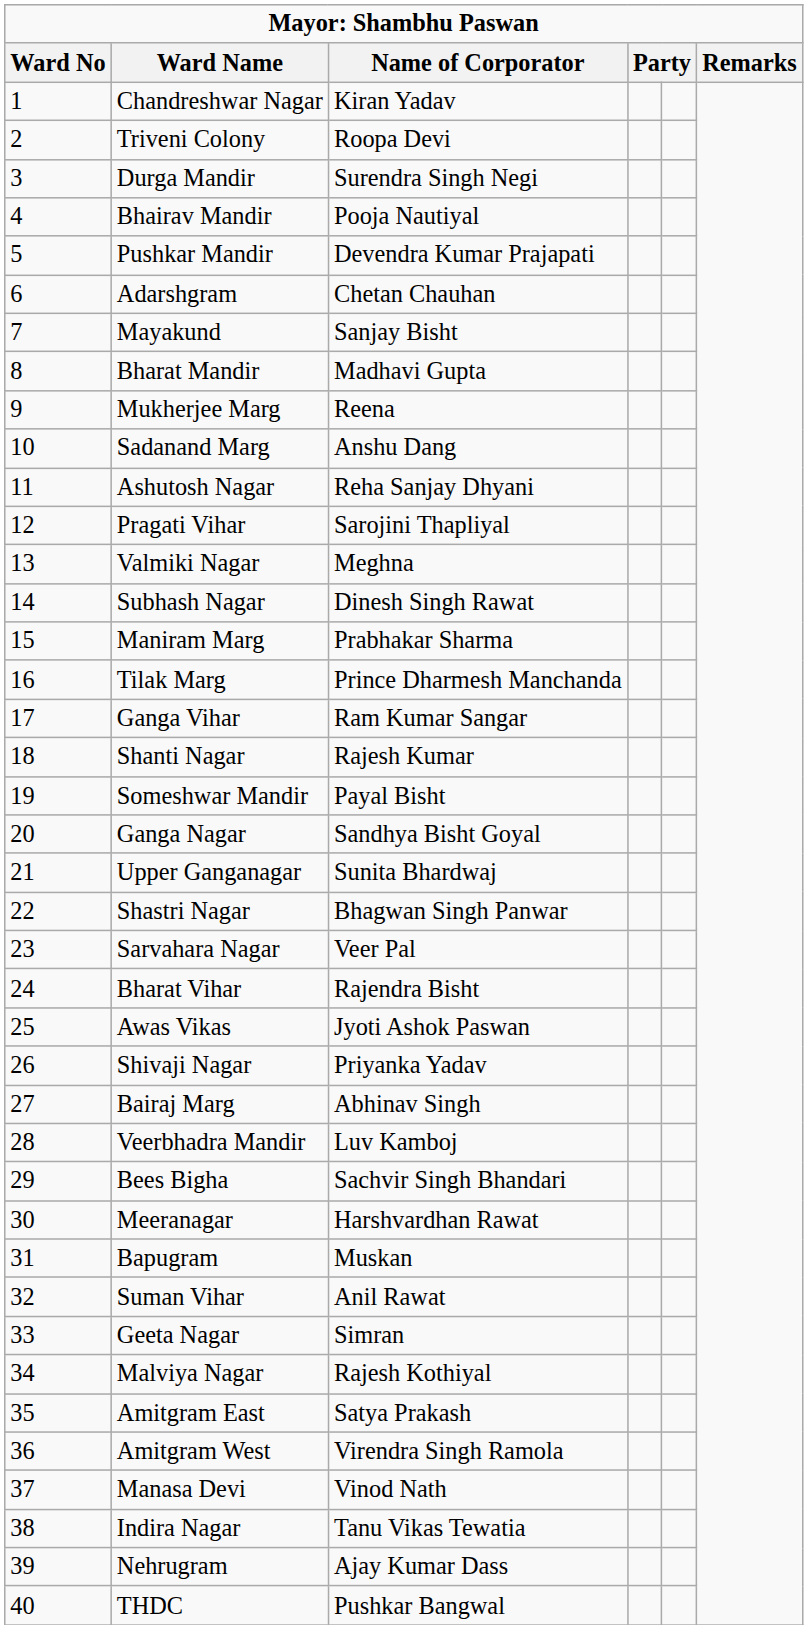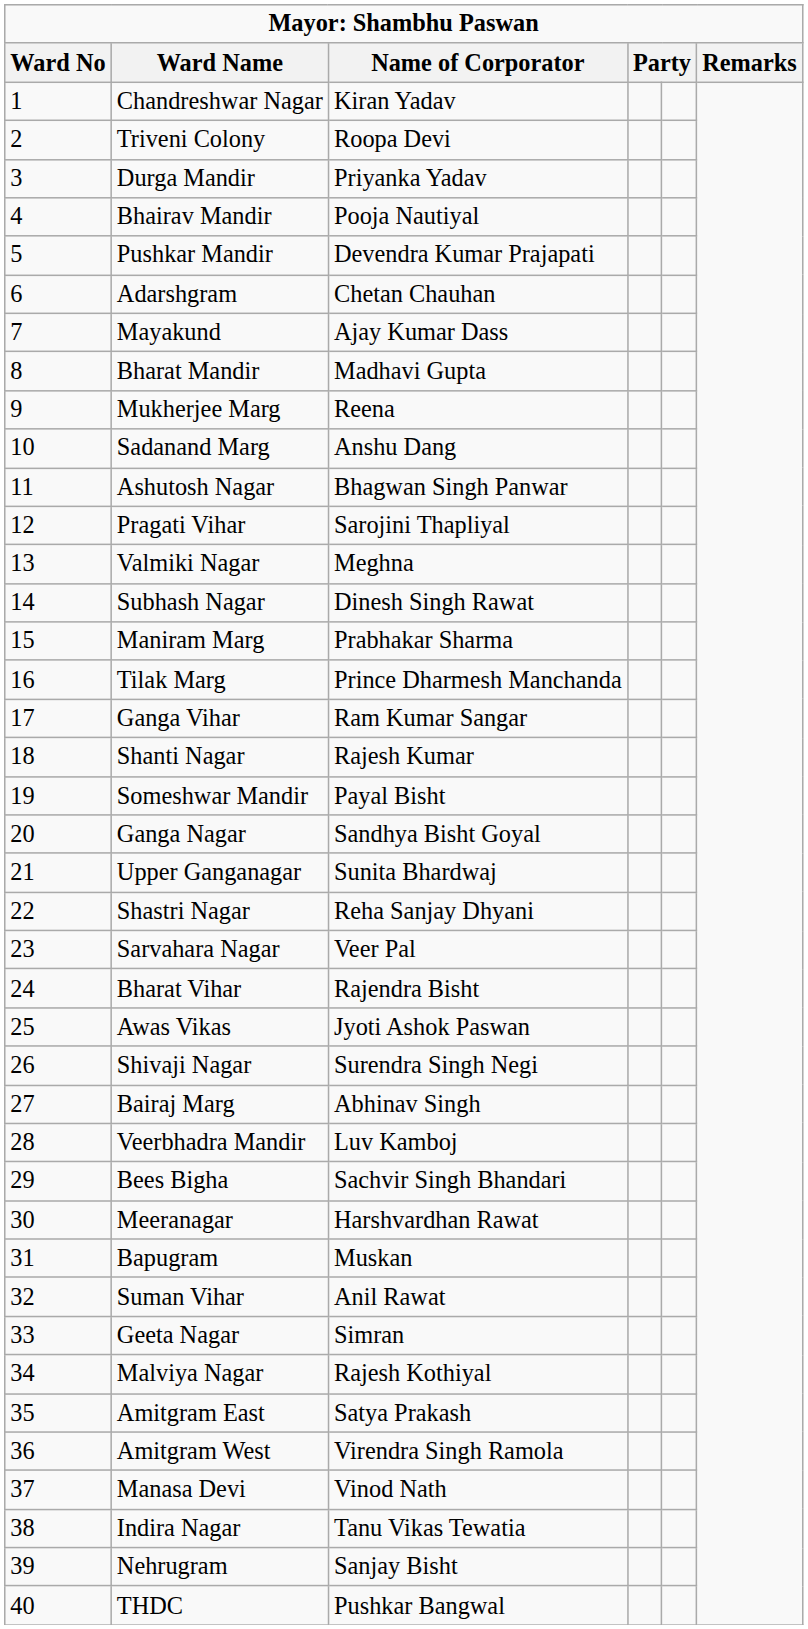Durga Mandir | column 3: Surendra Singh Negi -> Priyanka Yadav
Mayakund | column 3: Sanjay Bisht -> Ajay Kumar Dass
Ashutosh Nagar | column 3: Reha Sanjay Dhyani -> Bhagwan Singh Panwar
Shastri Nagar | column 3: Bhagwan Singh Panwar -> Reha Sanjay Dhyani
Shivaji Nagar | column 3: Priyanka Yadav -> Surendra Singh Negi
Nehrugram | column 3: Ajay Kumar Dass -> Sanjay Bisht
